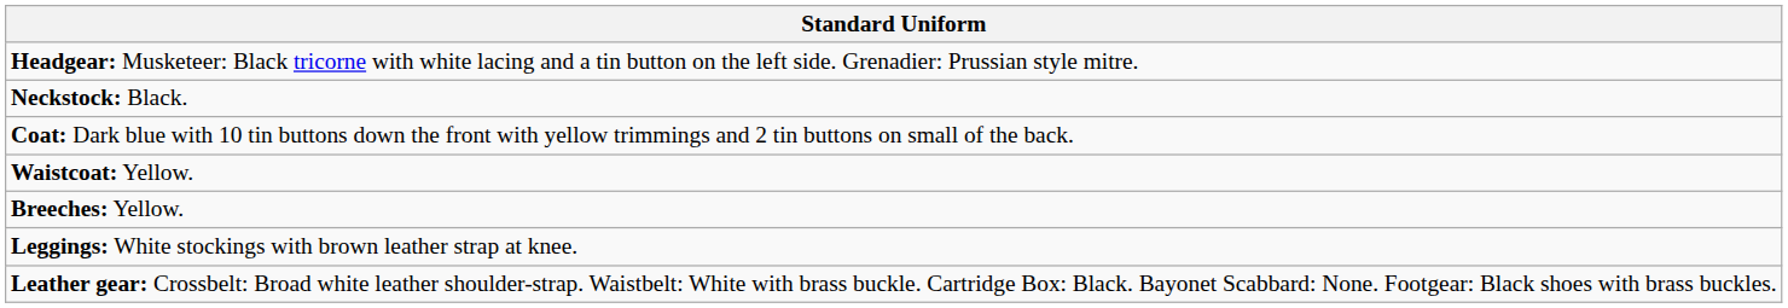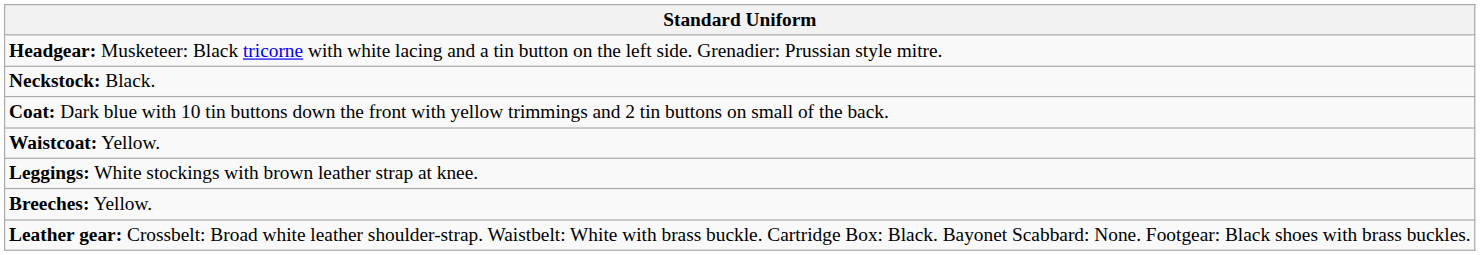row 6 | column 1: Breeches: Yellow. -> Leggings: White stockings with brown leather strap at knee.
row 7 | column 1: Leggings: White stockings with brown leather strap at knee. -> Breeches: Yellow.
